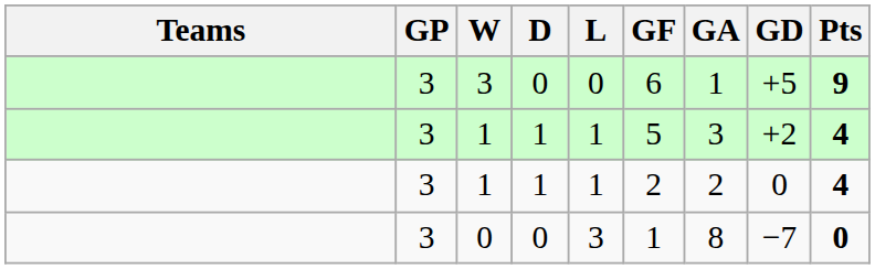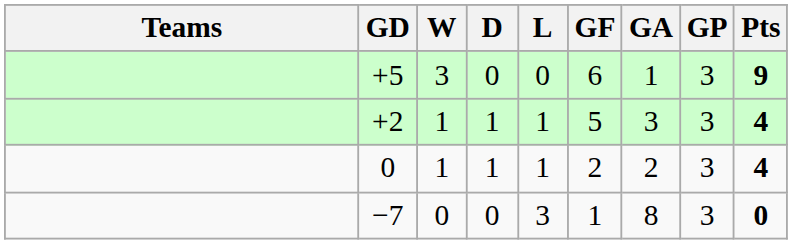columns swapped: GP <-> GD
